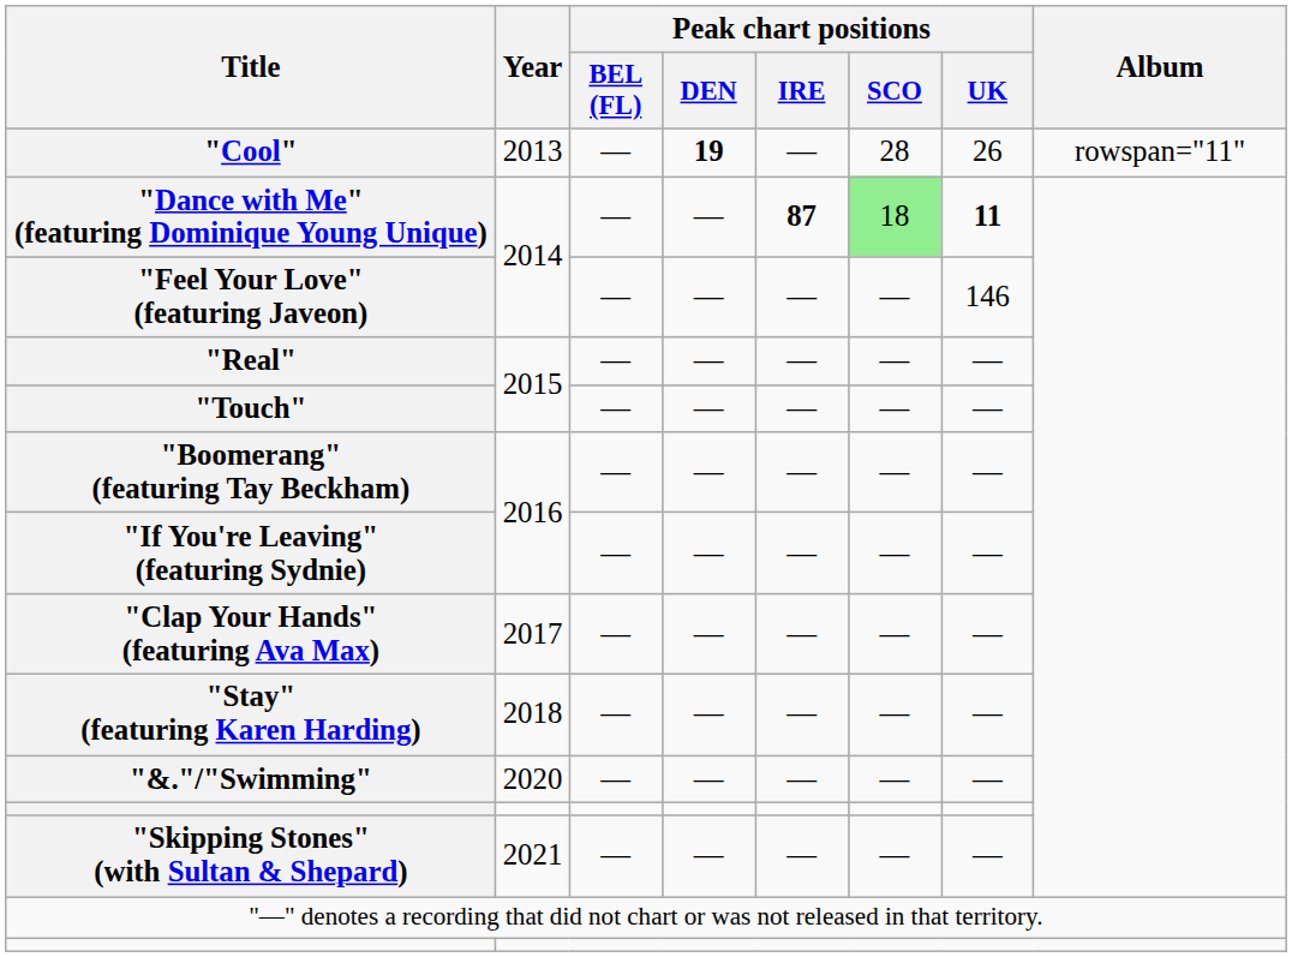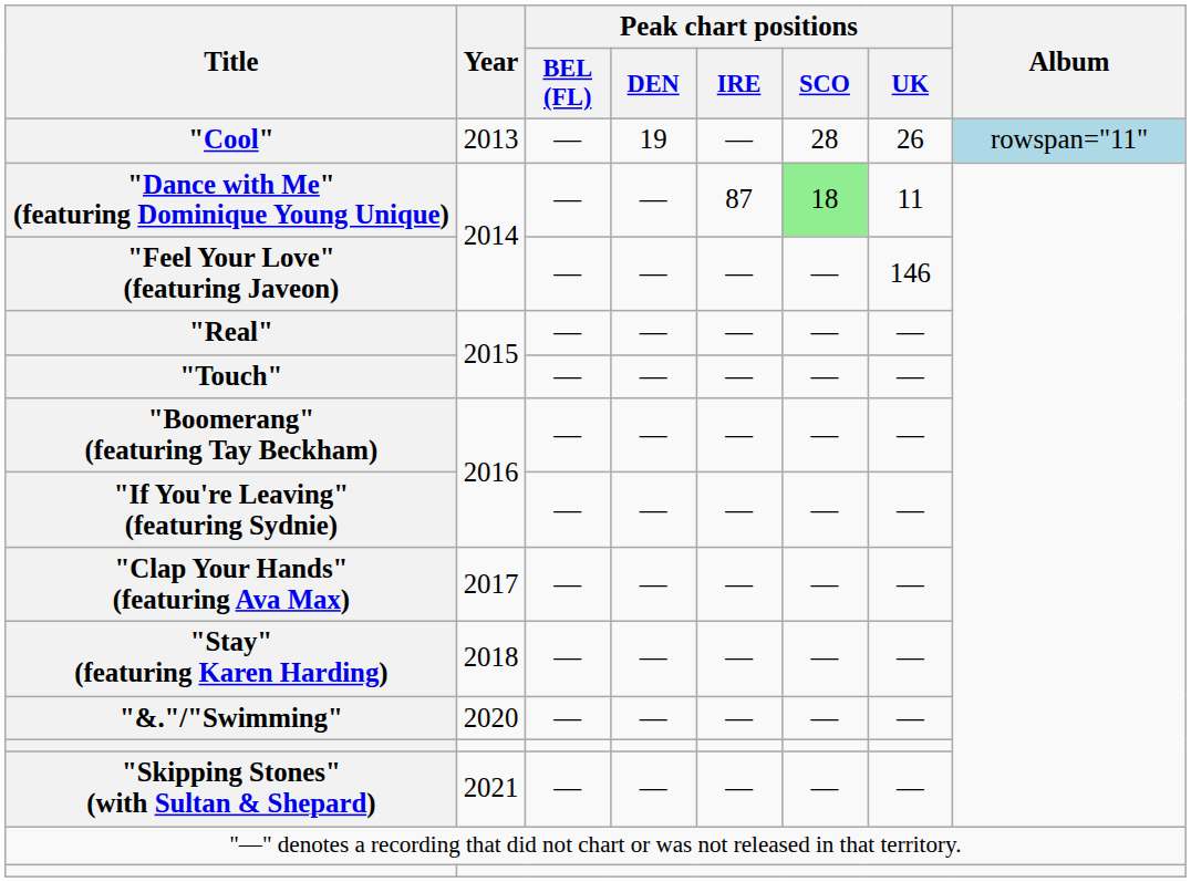"Cool" | Peak chart positions / DEN: bold -> normal
"Cool" | Album: no background -> lightblue background
"Dance with Me" (featuring Dominique Young Unique) | Peak chart positions / IRE: bold -> normal
"Dance with Me" (featuring Dominique Young Unique) | Peak chart positions / UK: bold -> normal
